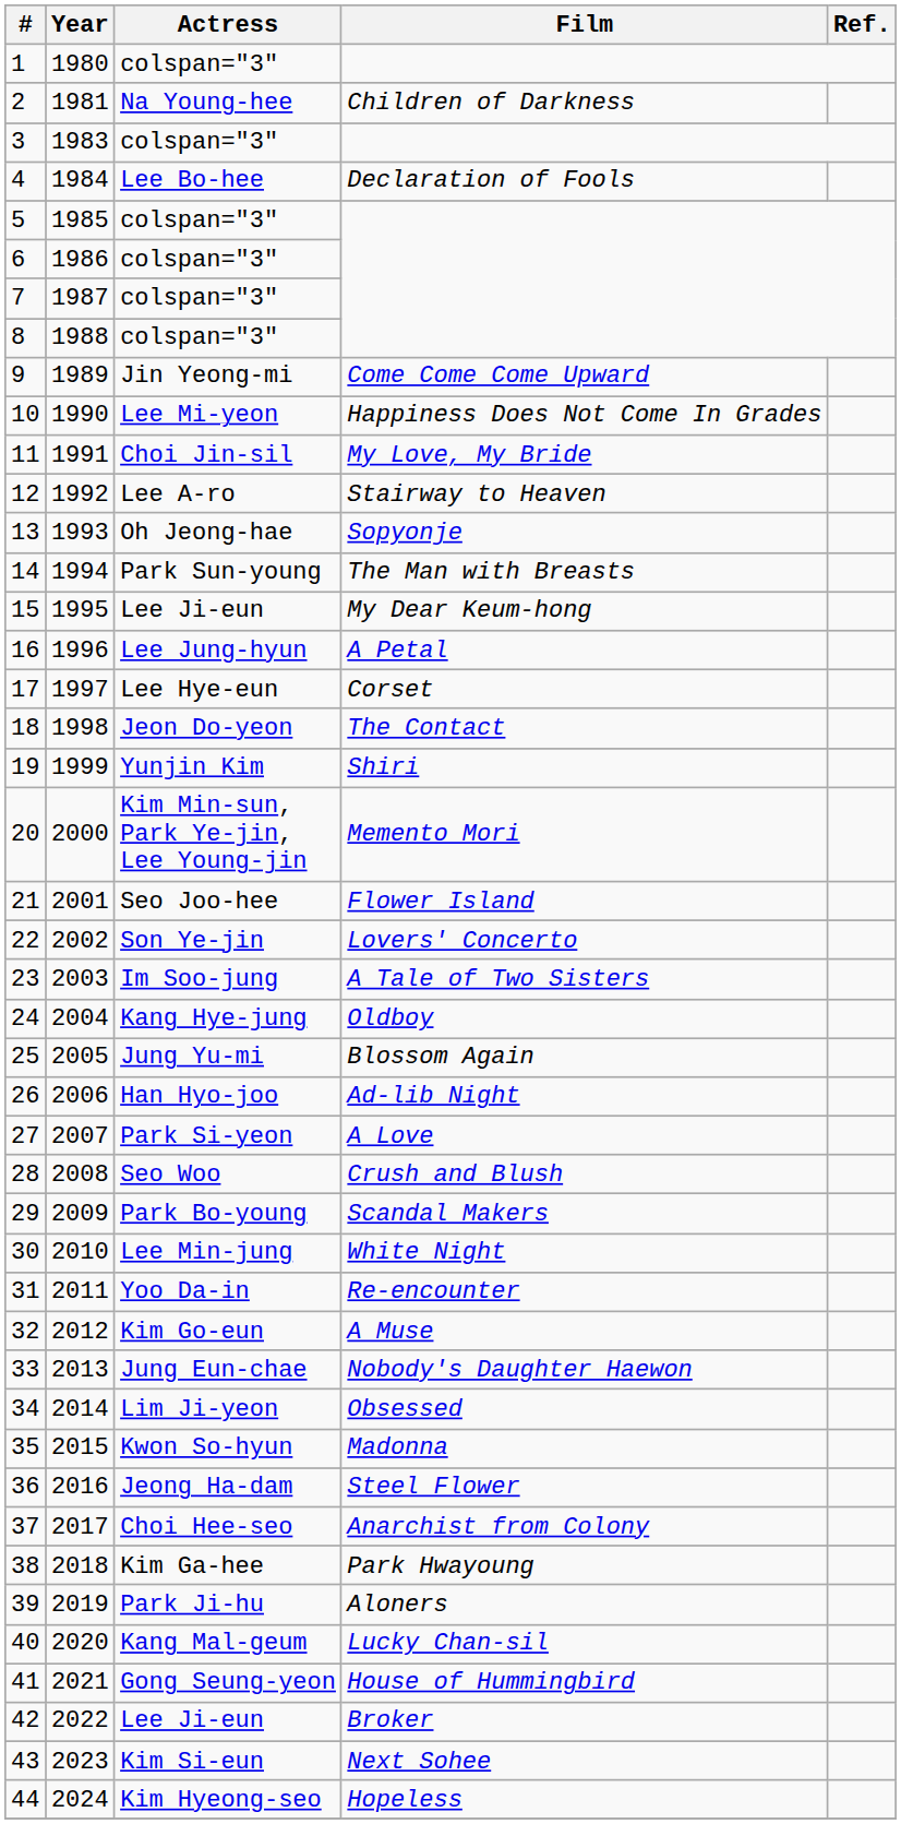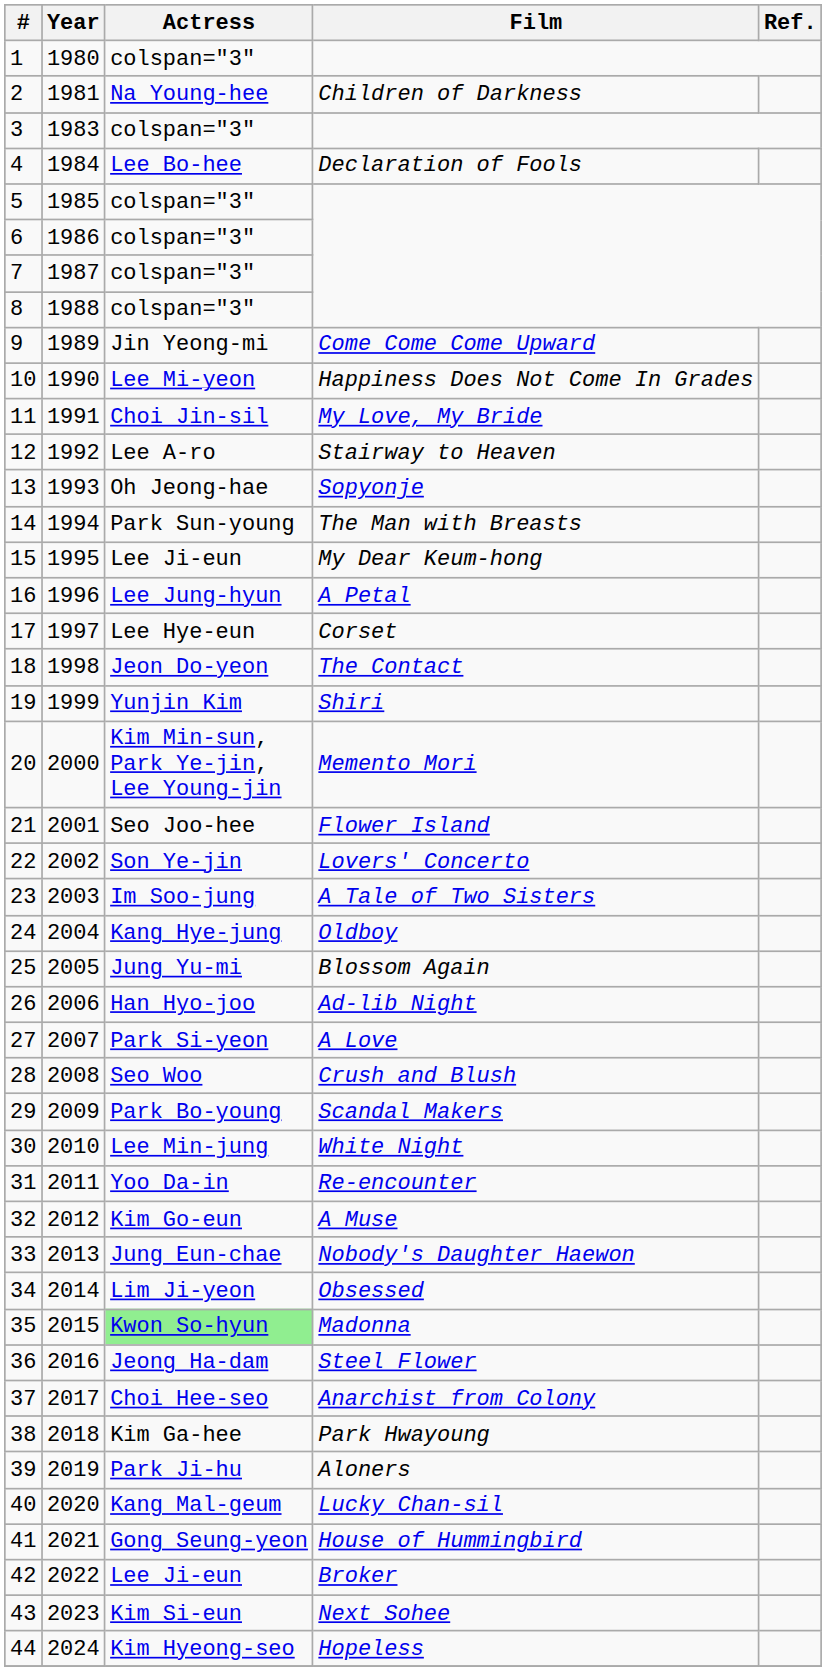35 | Actress: no background -> lightgreen background
